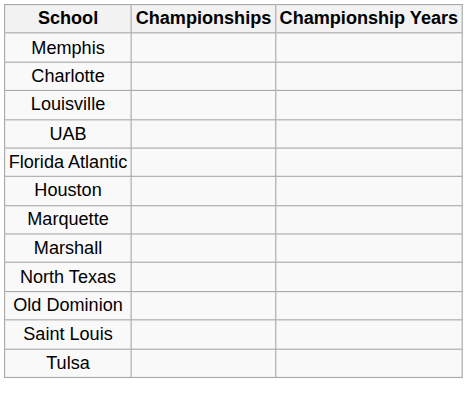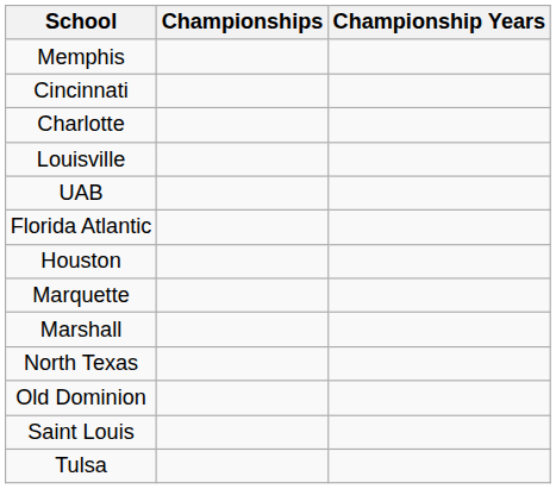+ row: Cincinnati
